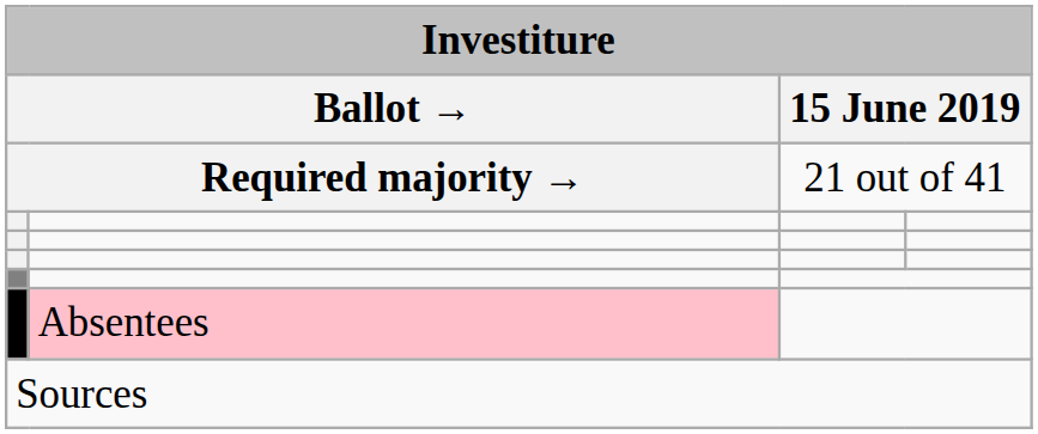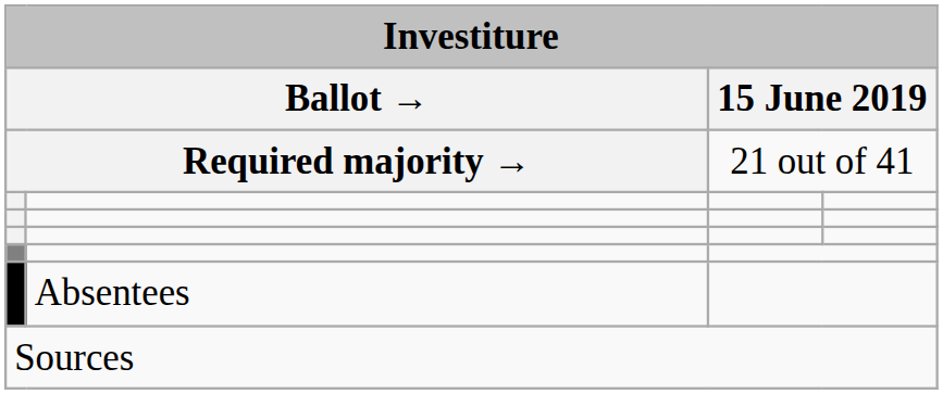Absentees | column 2: pink background -> no background
